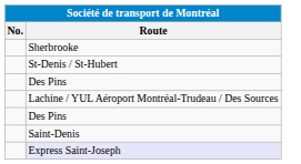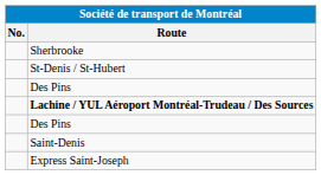Lachine / YUL Aéroport Montréal-Trudeau / Des Sources | Route: normal -> bold
Express Saint-Joseph | Route: lavender background -> no background
